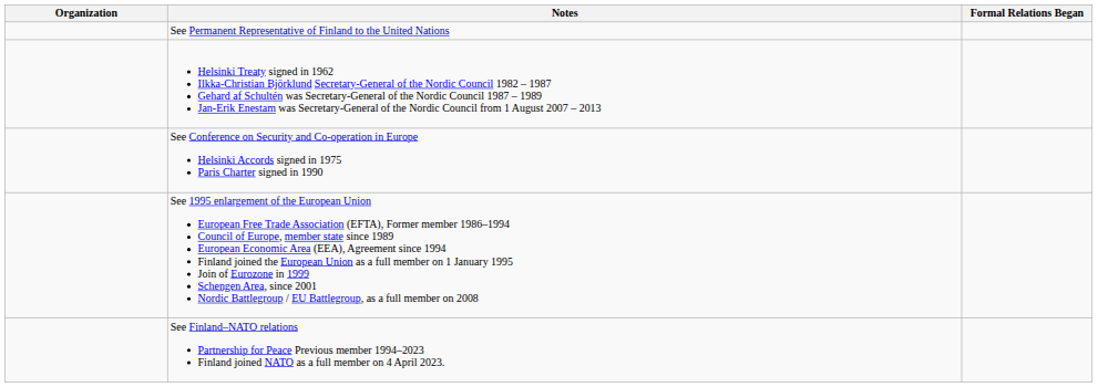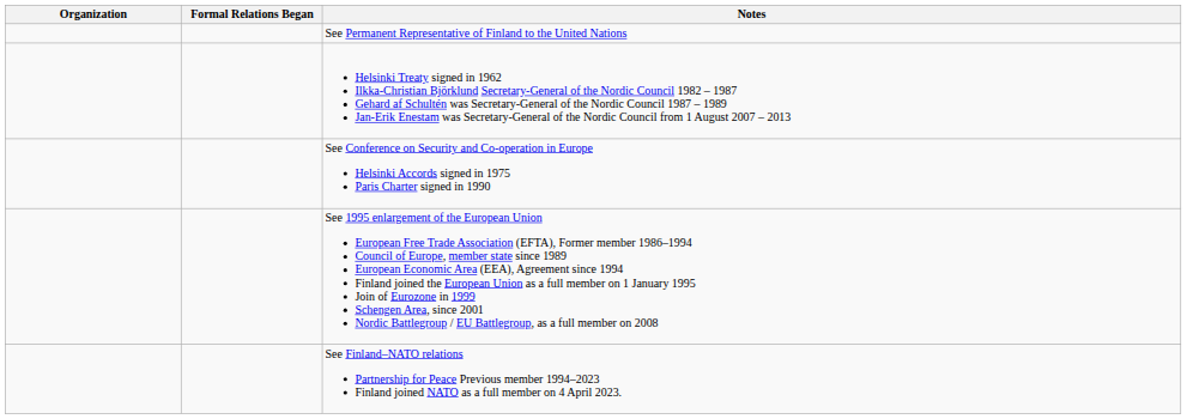columns swapped: Formal Relations Began <-> Notes
